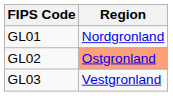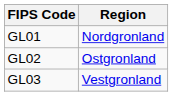GL02 | Region: lightsalmon background -> no background
